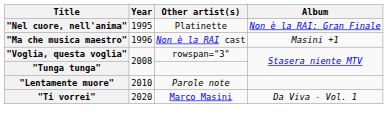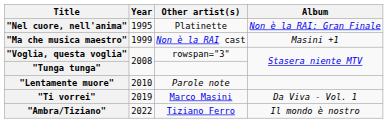"Ma che musica maestro" | Year: 1996 -> 1999
"Ti vorrei" | Year: 2020 -> 2019
+ row: "Ambra/Tiziano" | 2022 | Tiziano Ferro | Il mondo è nostro
